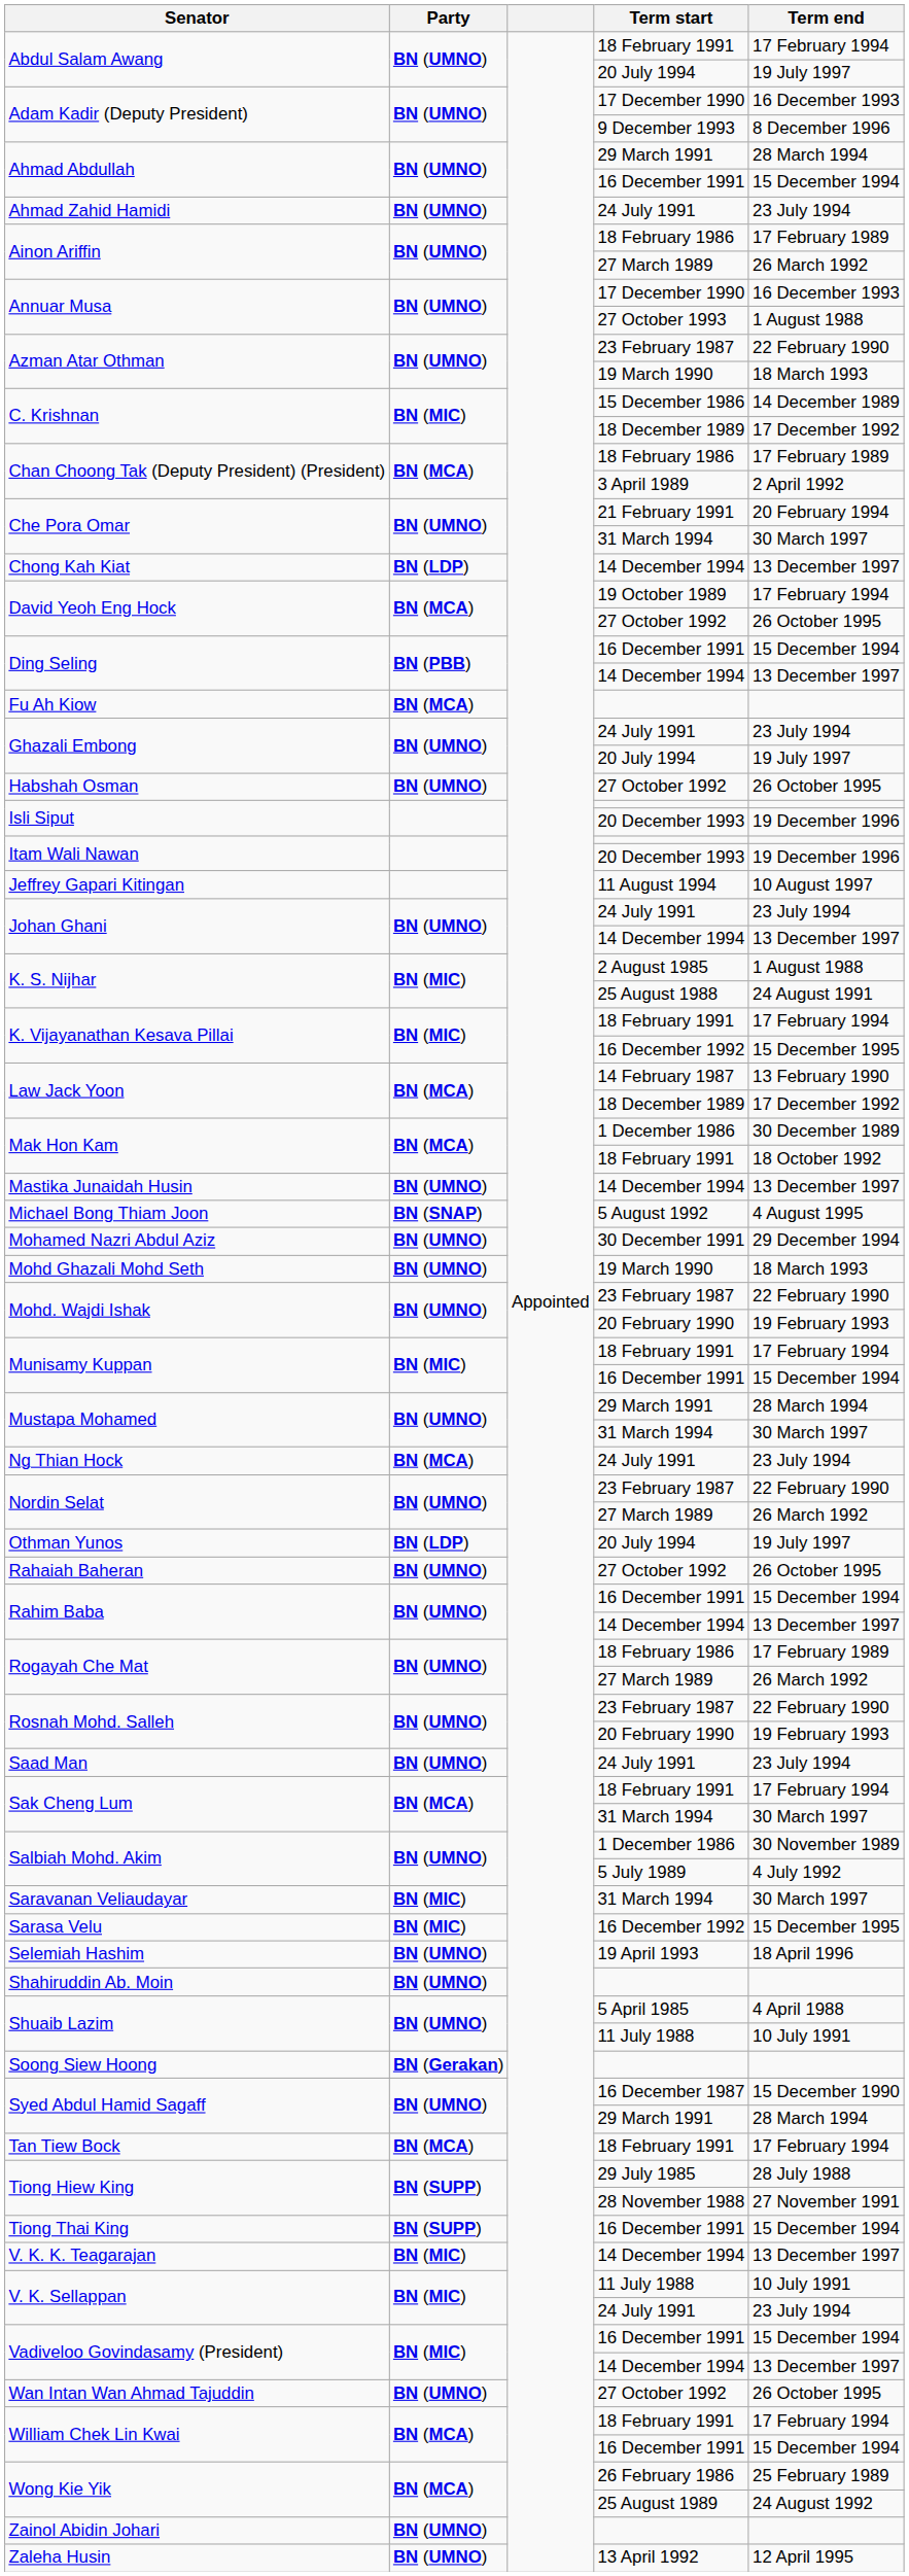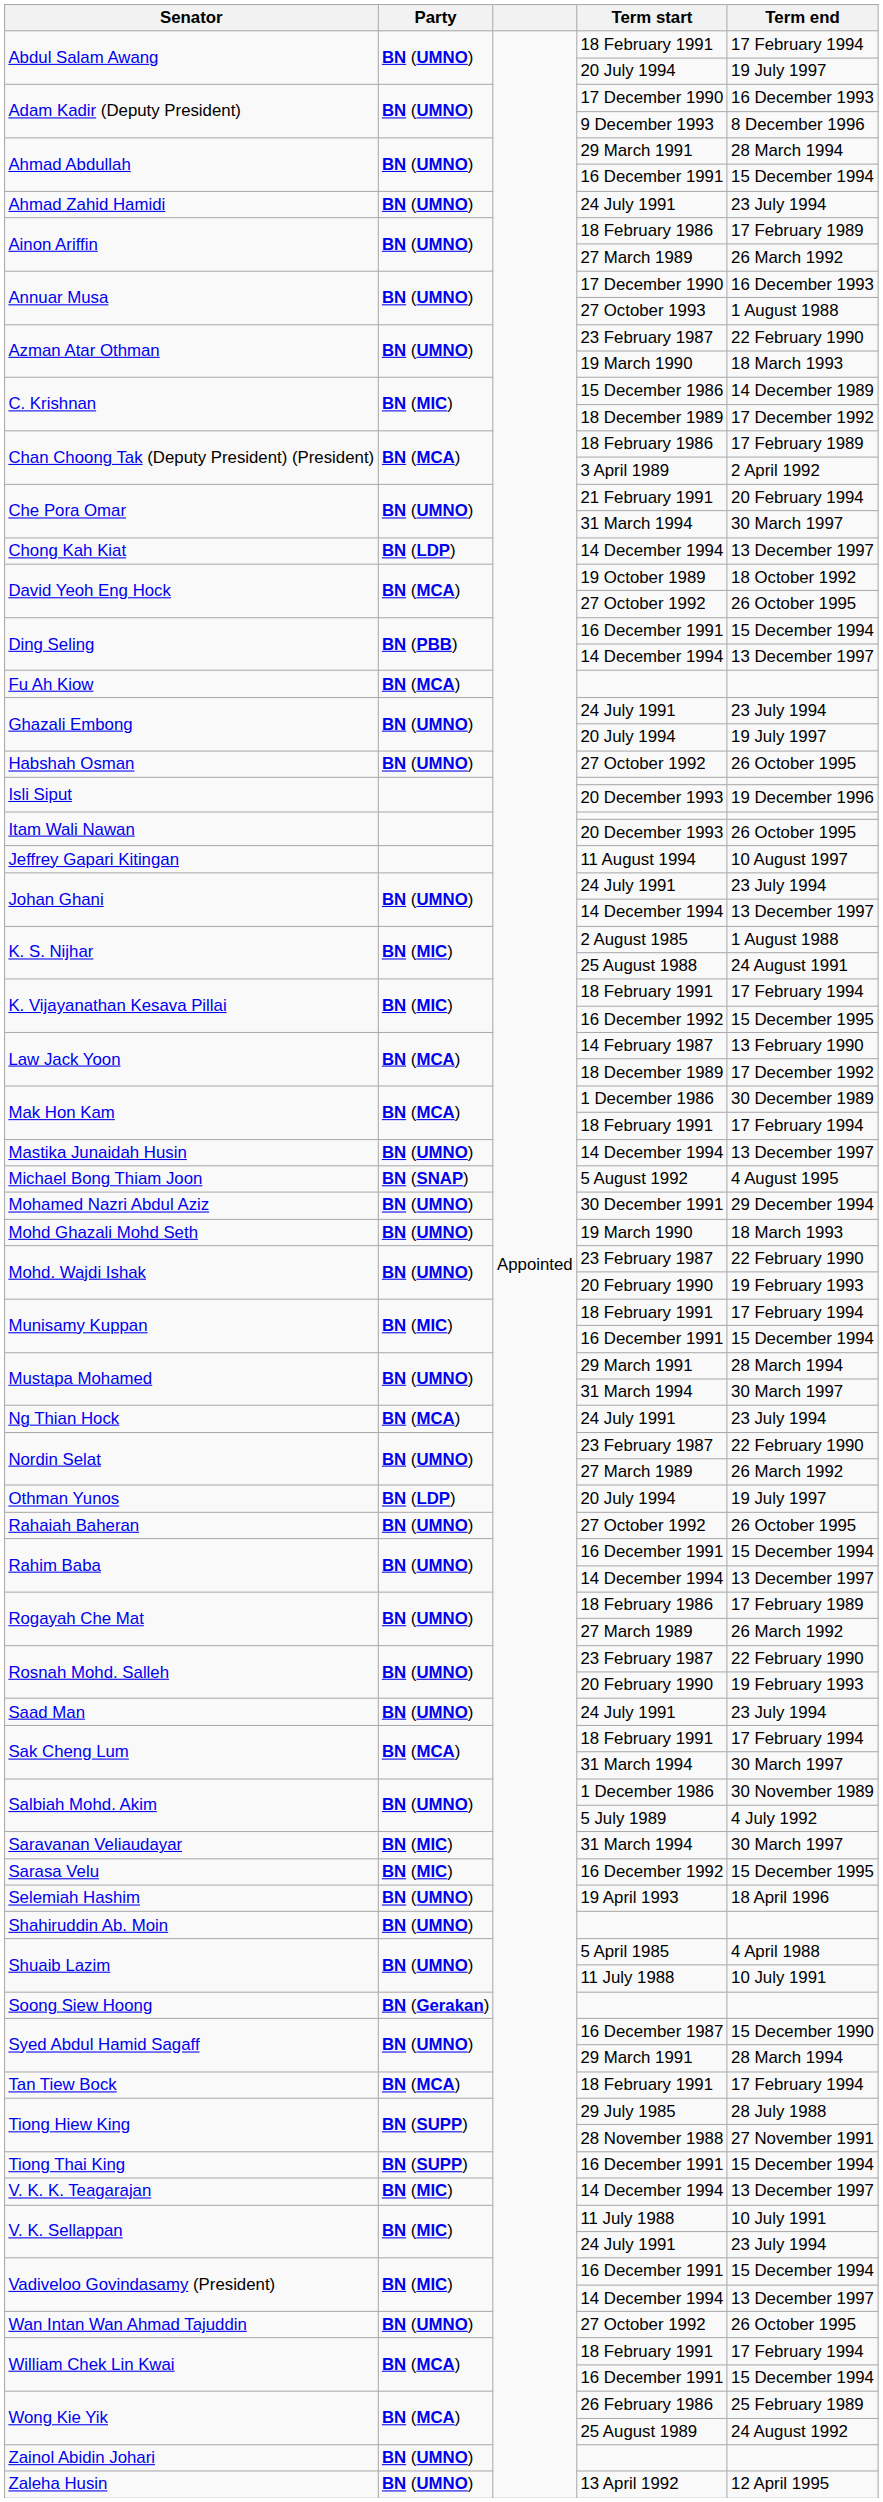David Yeoh Eng Hock / 19 October 1989 | Term end: 17 February 1994 -> 18 October 1992
Itam Wali Nawan / 20 December 1993 | Term end: 19 December 1996 -> 26 October 1995
Mak Hon Kam / 18 February 1991 | Term end: 18 October 1992 -> 17 February 1994
